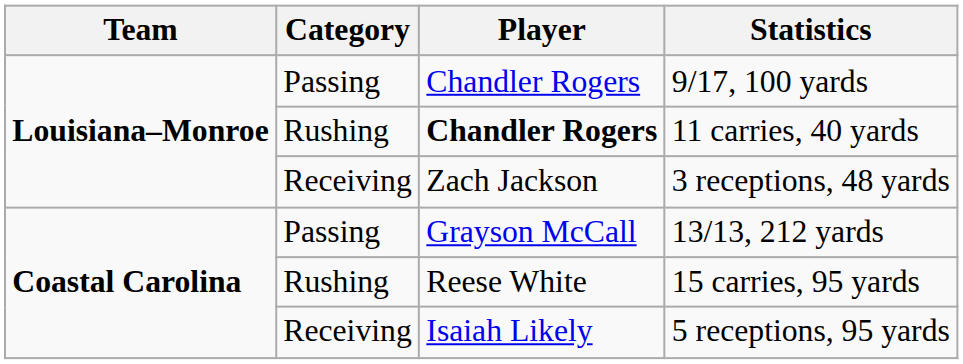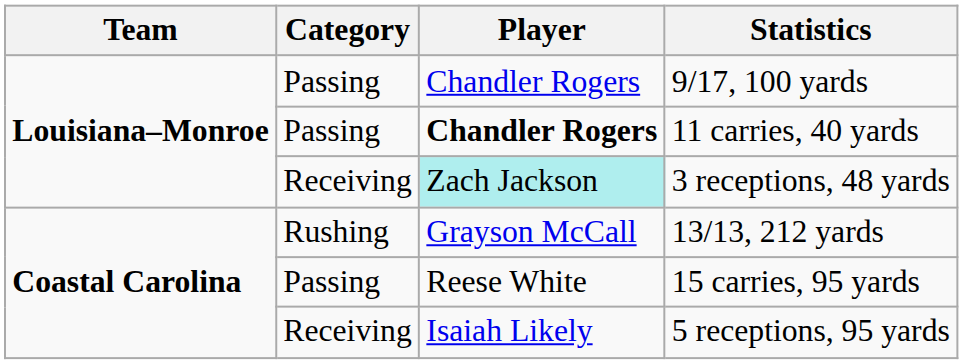11 carries, 40 yards | Category: Rushing -> Passing
3 receptions, 48 yards | Player: no background -> paleturquoise background
13/13, 212 yards | Category: Passing -> Rushing
15 carries, 95 yards | Category: Rushing -> Passing
